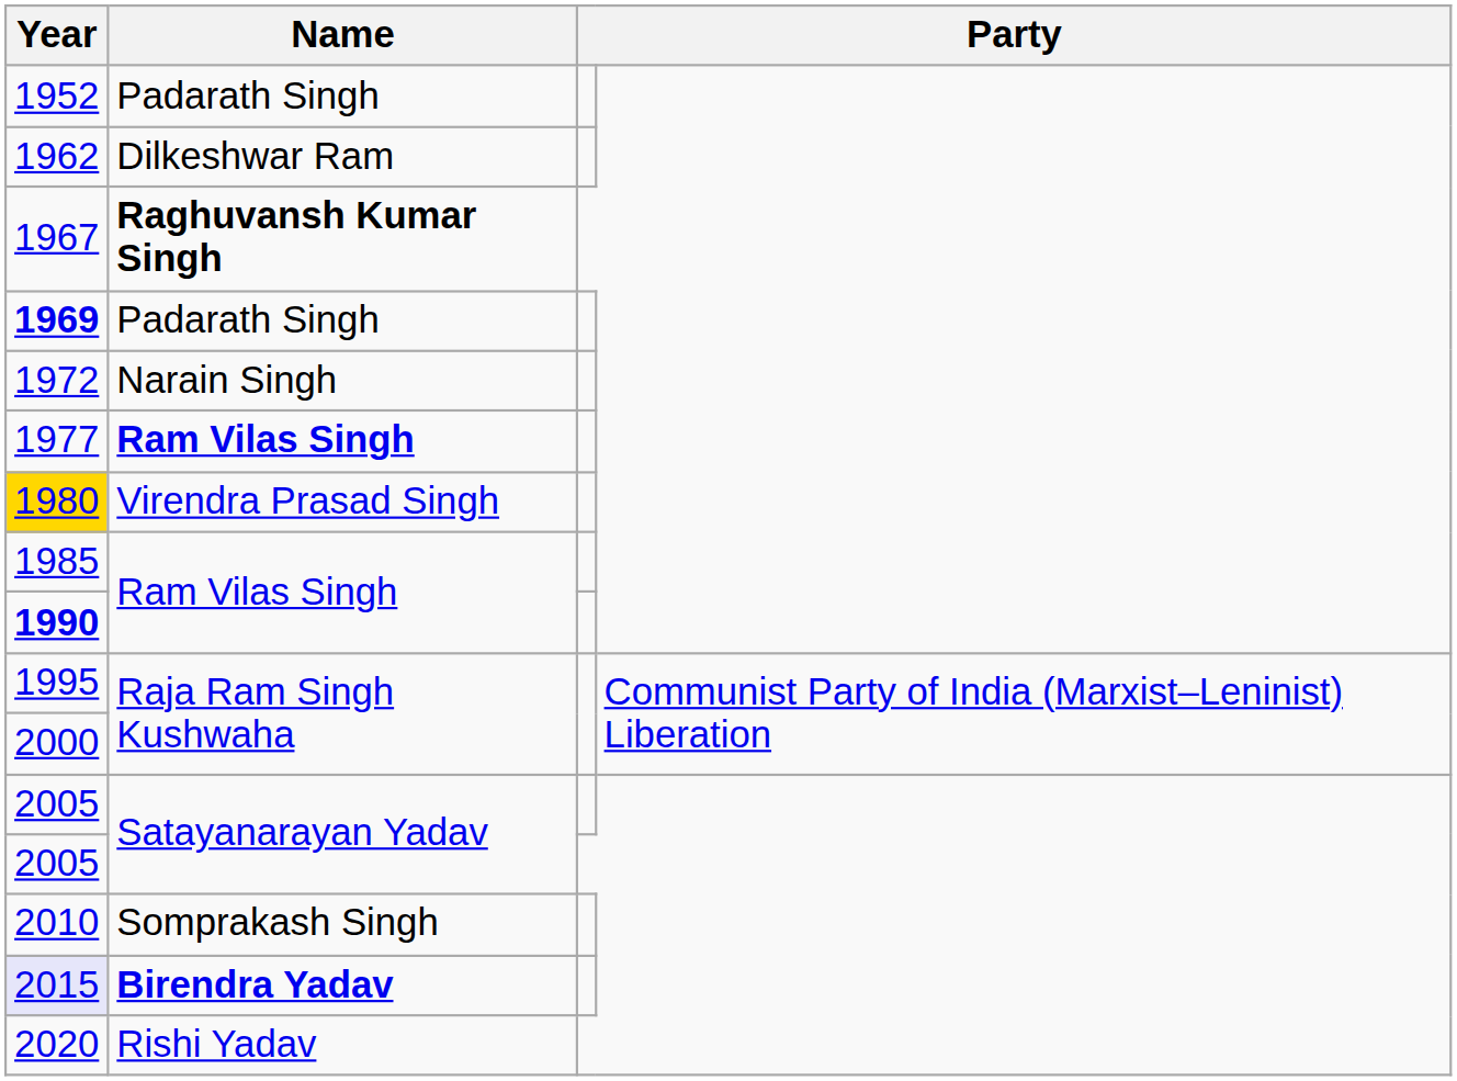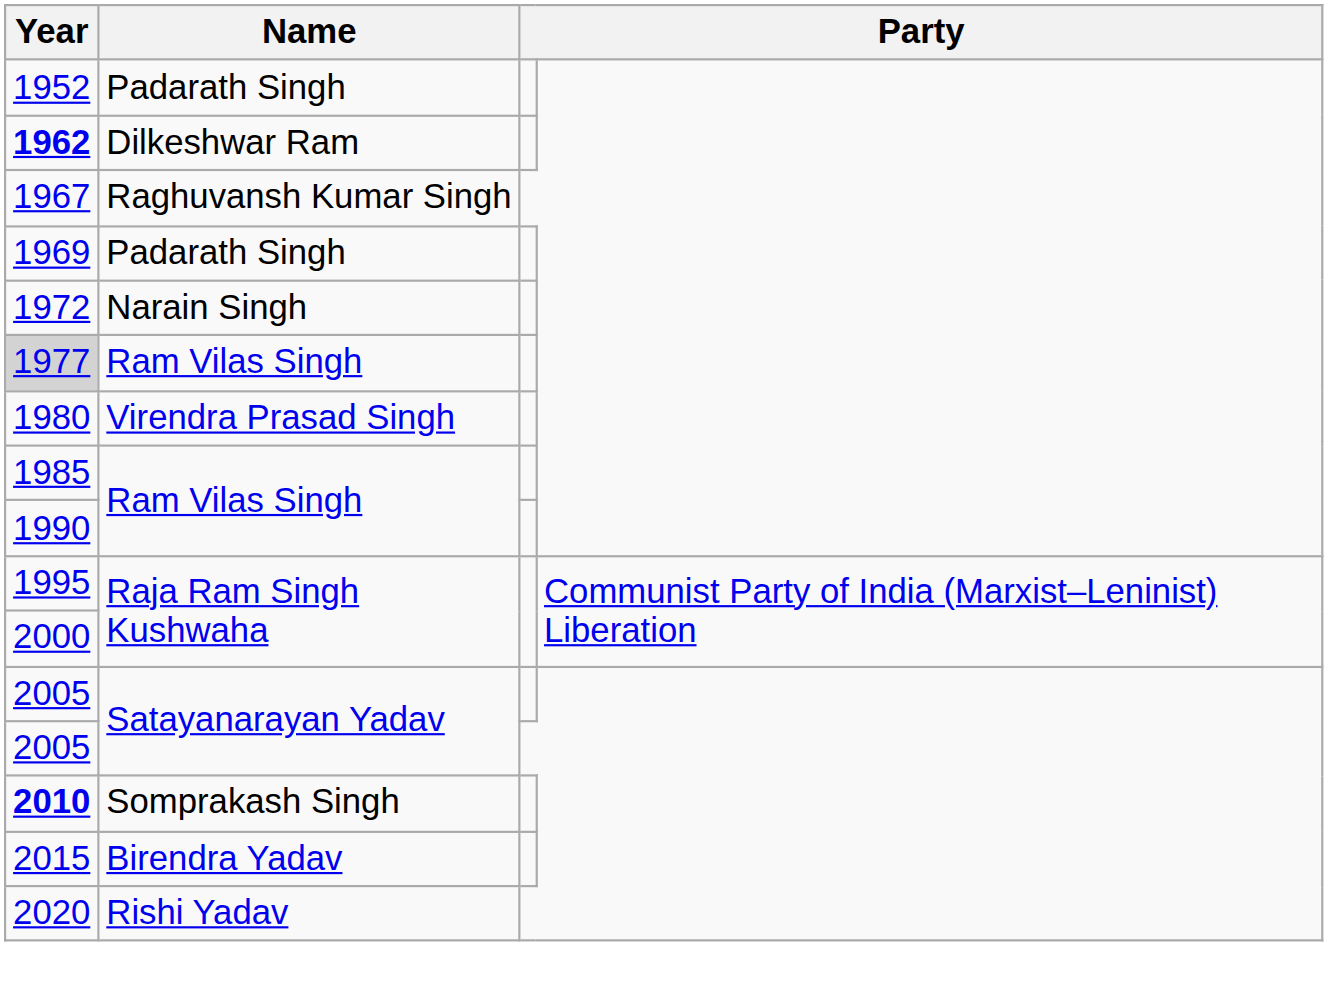1962 | Year: normal -> bold
1967 | Name: bold -> normal
1969 | Year: bold -> normal
1977 | Year: no background -> lightgrey background
1977 | Name: bold -> normal
1980 | Year: gold background -> no background
1990 | Year: bold -> normal
2010 | Year: normal -> bold
2015 | Year: lavender background -> no background
2015 | Name: bold -> normal
